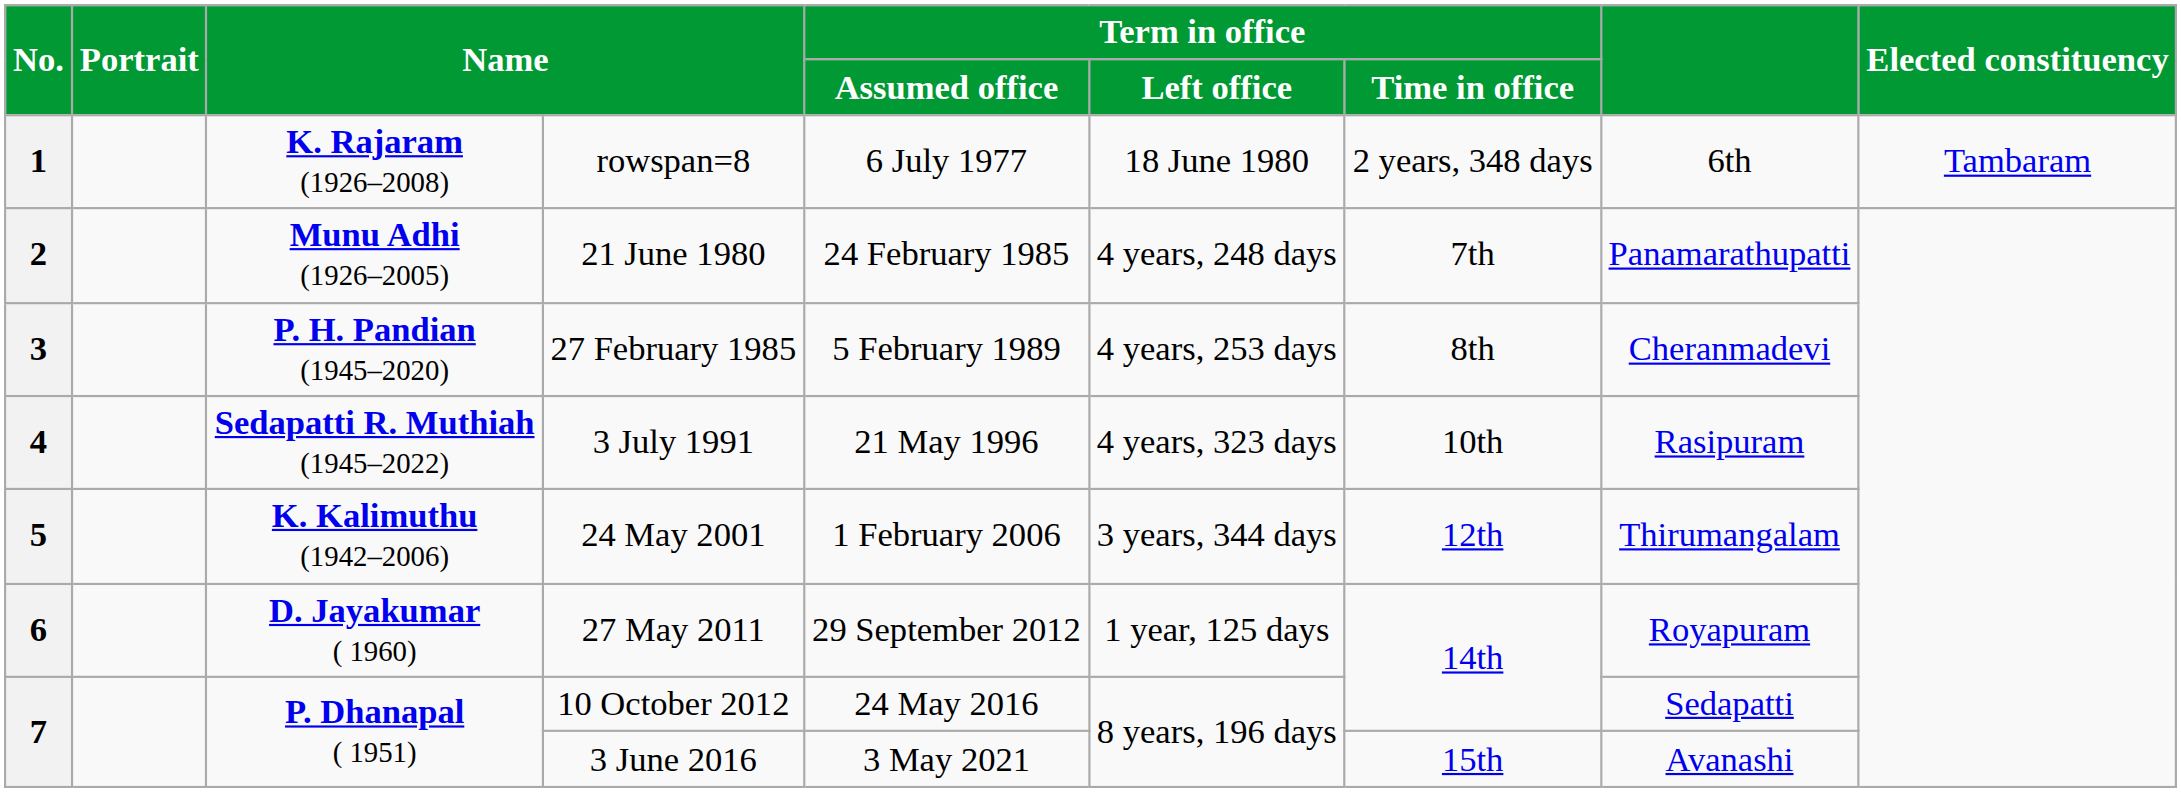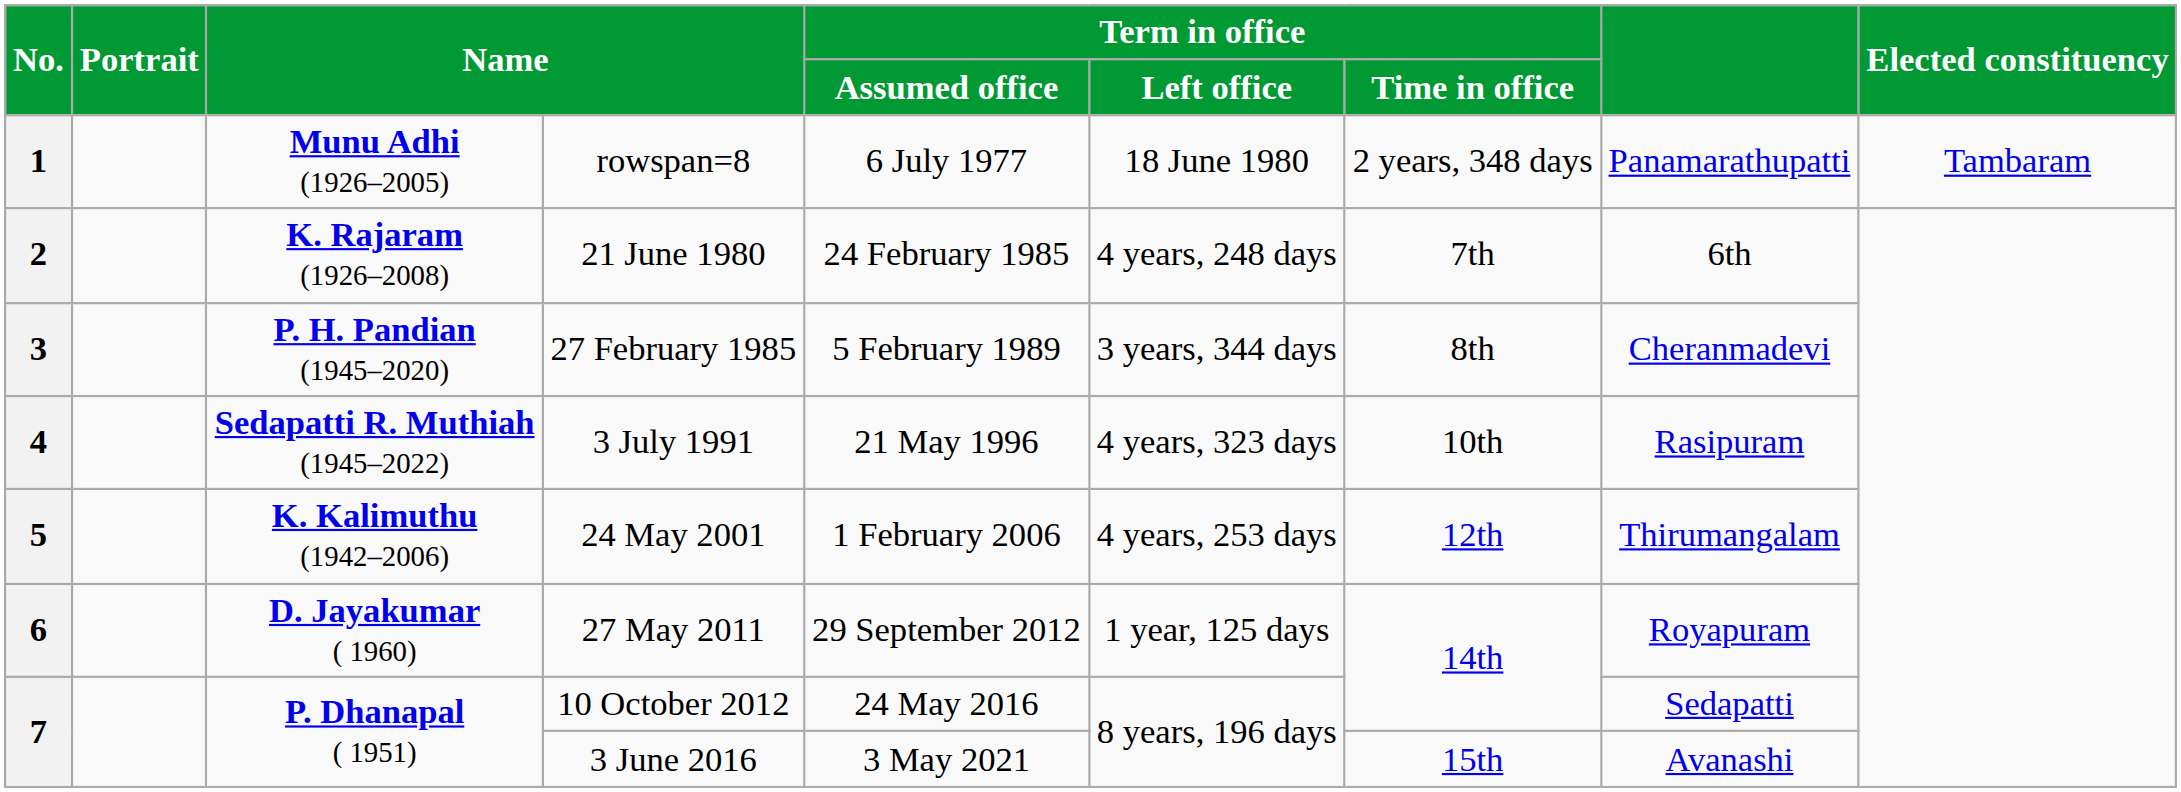rowspan=8 | column 3: K. Rajaram (1926–2008) -> Munu Adhi (1926–2005)
rowspan=8 | column 8: 6th -> Panamarathupatti
21 June 1980 | column 3: Munu Adhi (1926–2005) -> K. Rajaram (1926–2008)
21 June 1980 | column 8: Panamarathupatti -> 6th
27 February 1985 | Term in office / Left office: 4 years, 253 days -> 3 years, 344 days
24 May 2001 | Term in office / Left office: 3 years, 344 days -> 4 years, 253 days
